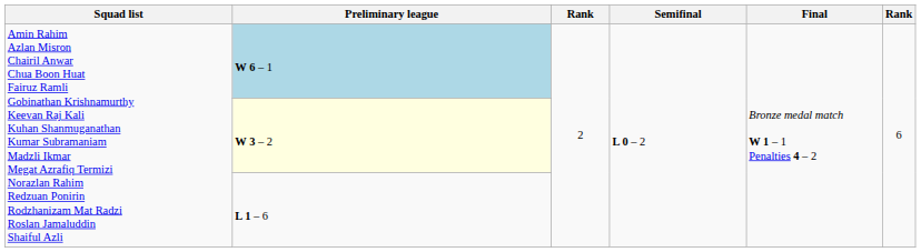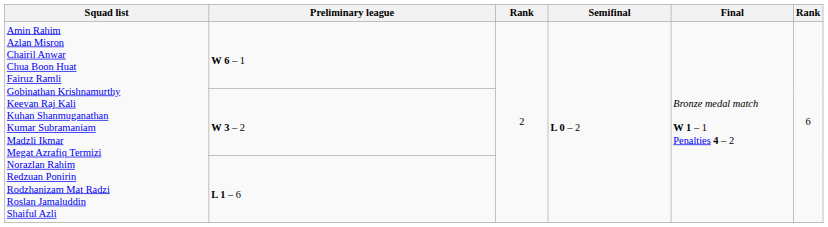W 6 – 1 | Preliminary league: lightblue background -> no background
W 3 – 2 | Preliminary league: lightyellow background -> no background
